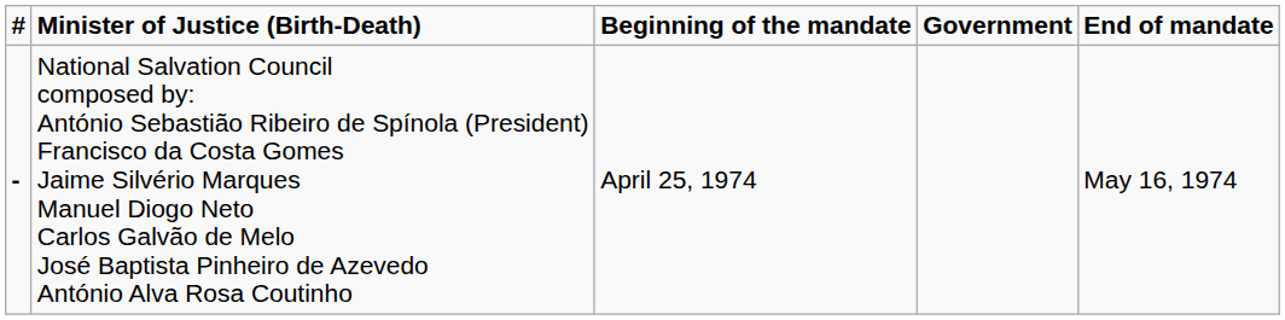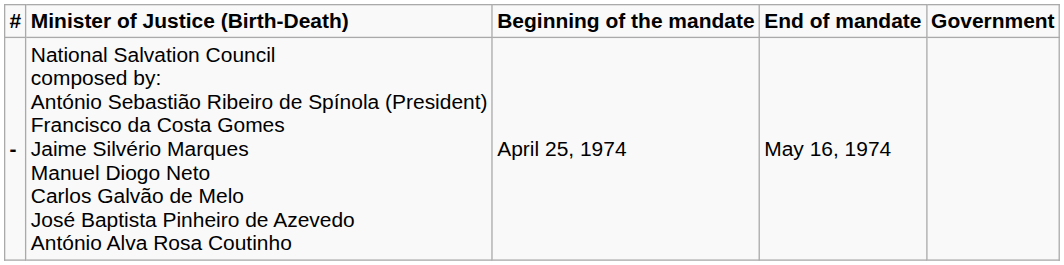columns swapped: End of mandate <-> Government
